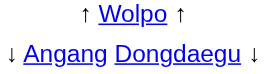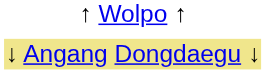row 2 | column 1: no background -> khaki background
